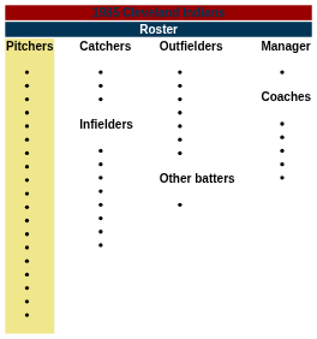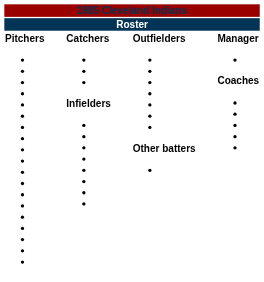Pitchers | column 1: khaki background -> no background
